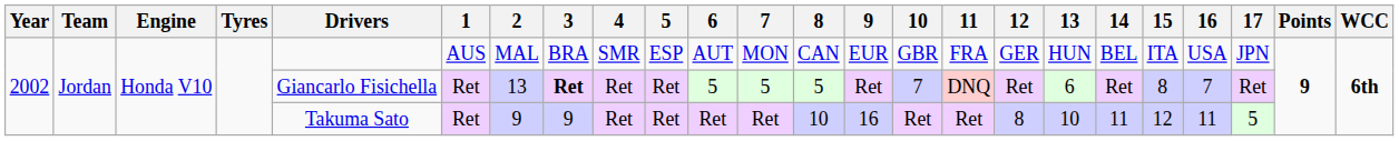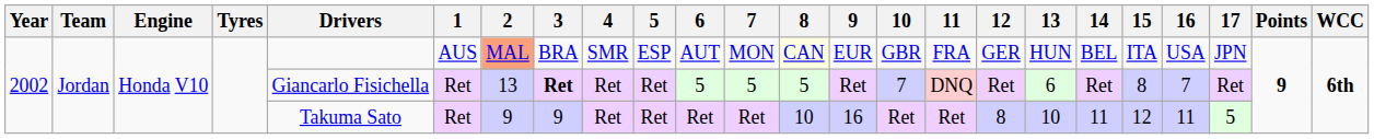row 2 | 2: no background -> lightsalmon background
row 2 | 8: no background -> lightyellow background
